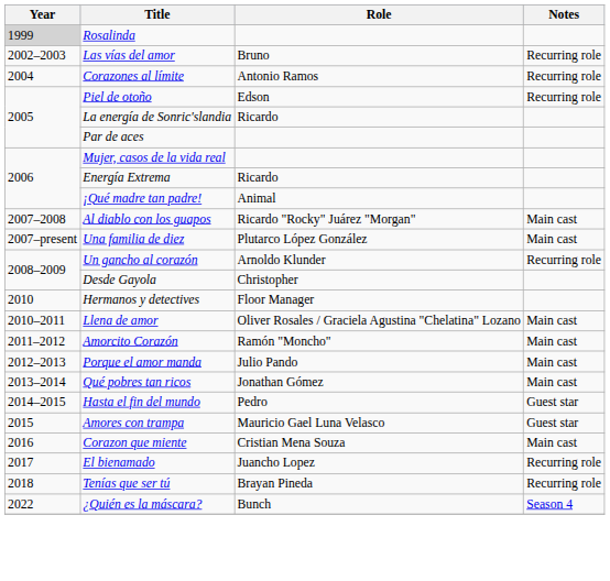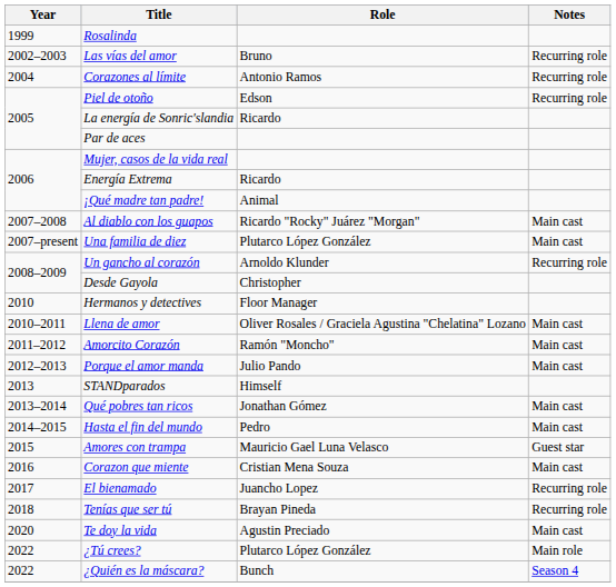Rosalinda | Year: lightgrey background -> no background
+ row: 2013 | STANDparados | Himself
Hasta el fin del mundo | Notes: Guest star -> Main cast
+ row: 2020 | Te doy la vida | Agustin Preciado | Main cast
+ row: 2022 | ¿Tú crees? | Plutarco López González | Main role
